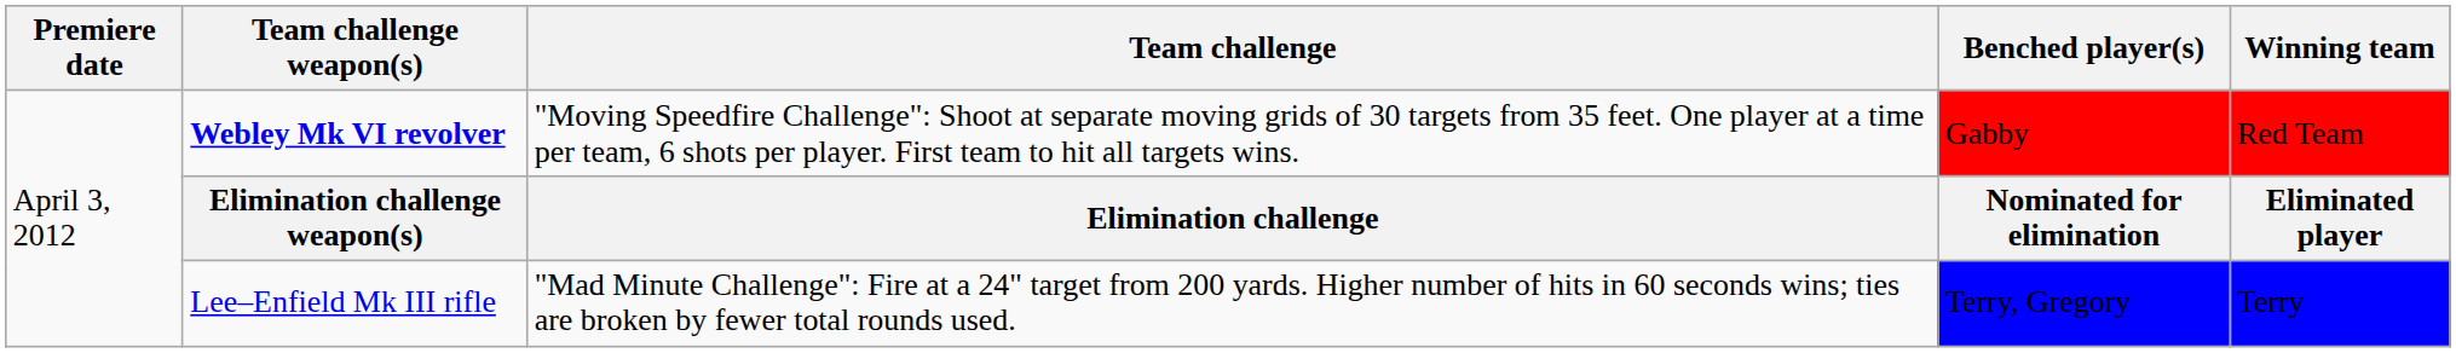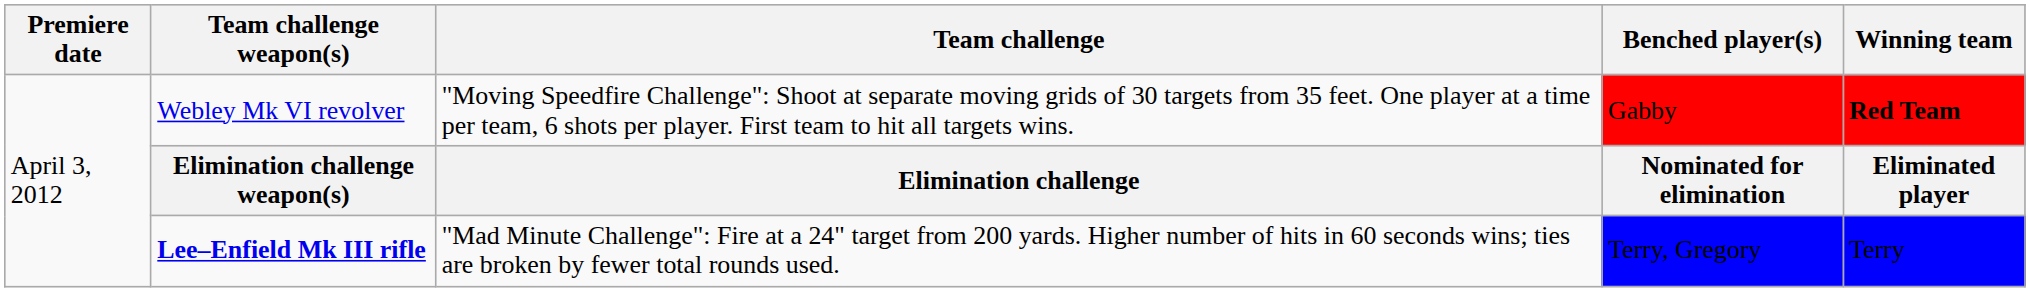row 2 | Team challenge weapon(s): bold -> normal
row 2 | Winning team: normal -> bold
row 4 | Team challenge weapon(s): normal -> bold
